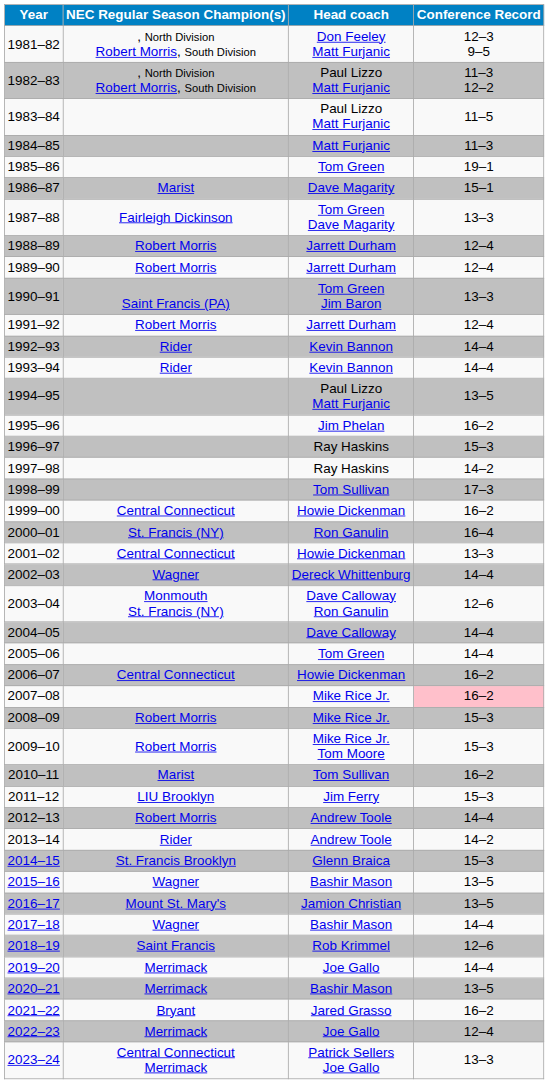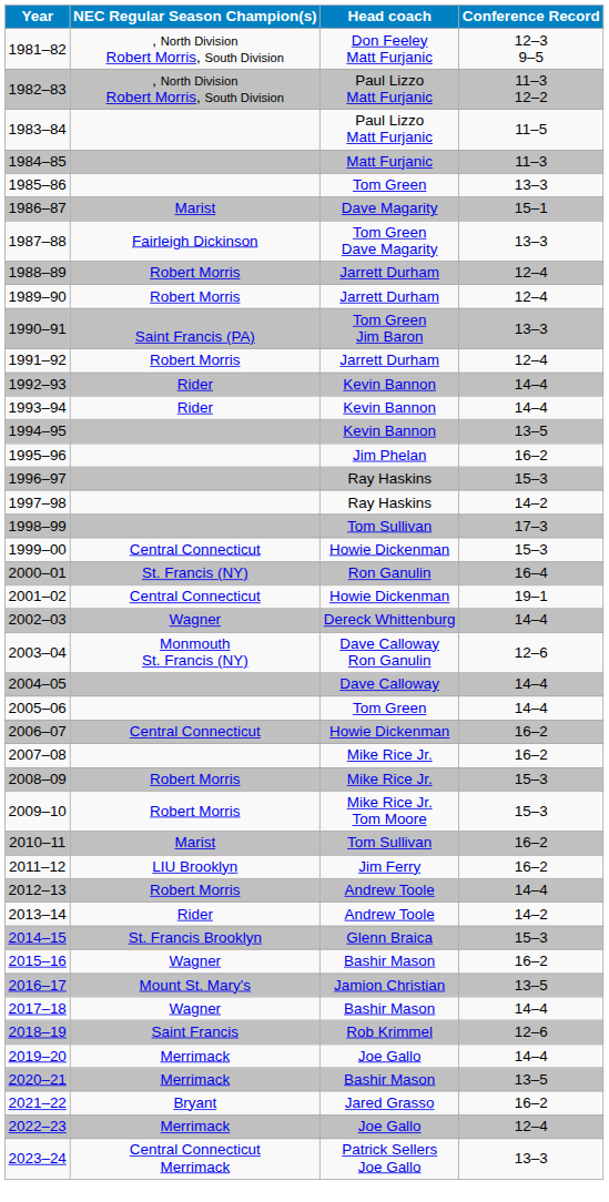1985–86 | Conference Record: 19–1 -> 13–3
1994–95 | Head coach: Paul Lizzo Matt Furjanic -> Kevin Bannon
1999–00 | Conference Record: 16–2 -> 15–3
2001–02 | Conference Record: 13–3 -> 19–1
2007–08 | Conference Record: pink background -> no background
2011–12 | Conference Record: 15–3 -> 16–2
2015–16 | Conference Record: 13–5 -> 16–2
